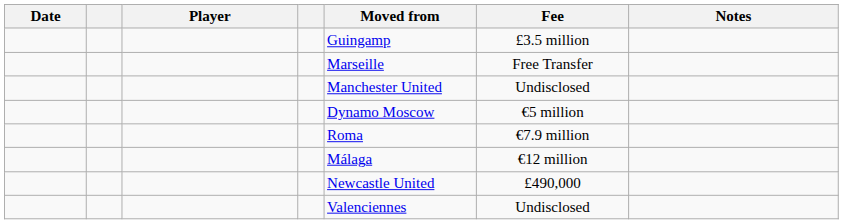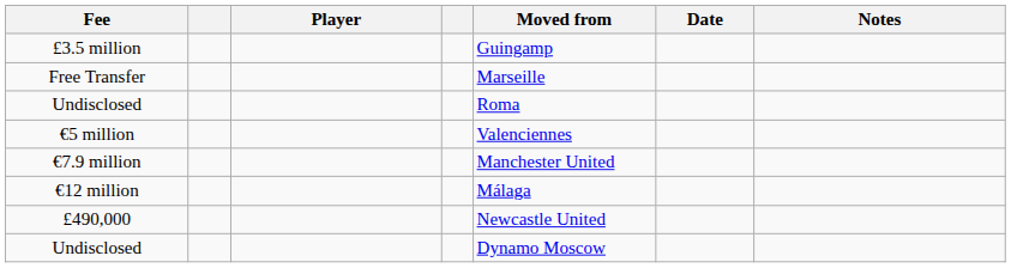columns swapped: Date <-> Fee
row 4 | Moved from: Manchester United -> Roma
row 5 | Moved from: Dynamo Moscow -> Valenciennes
row 6 | Moved from: Roma -> Manchester United
row 9 | Moved from: Valenciennes -> Dynamo Moscow
